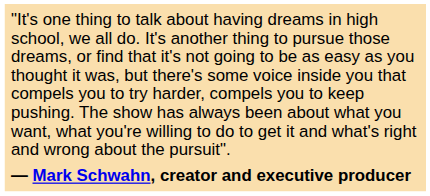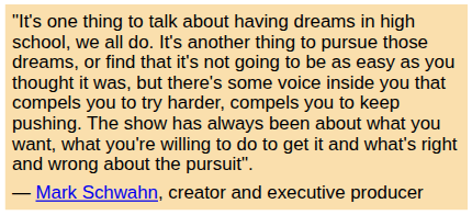row 2 | column 1: bold -> normal
